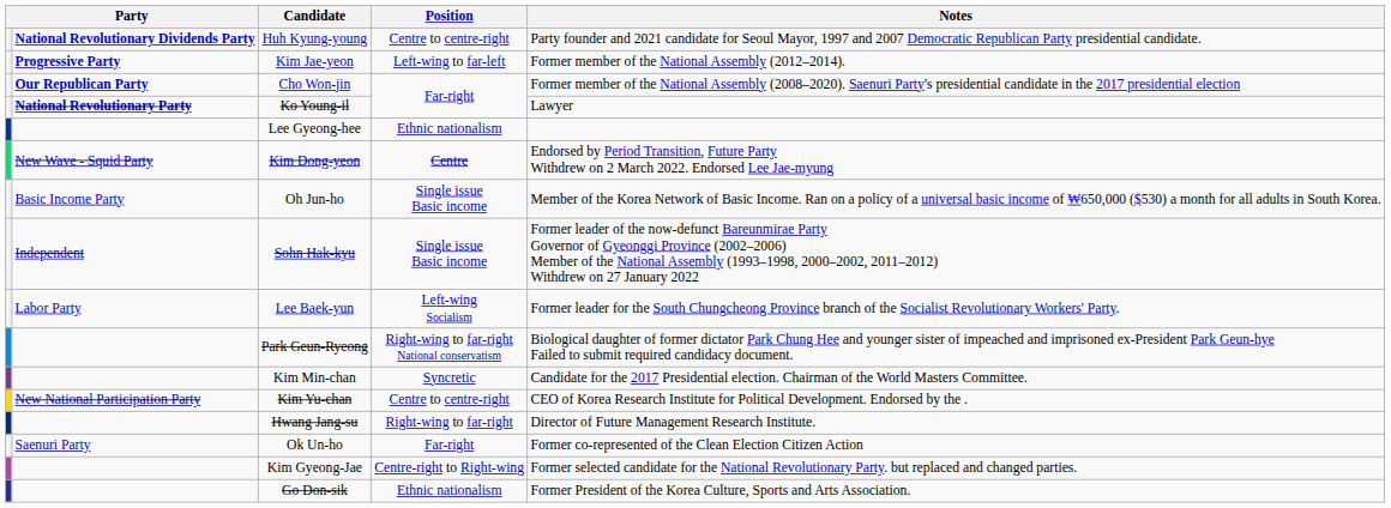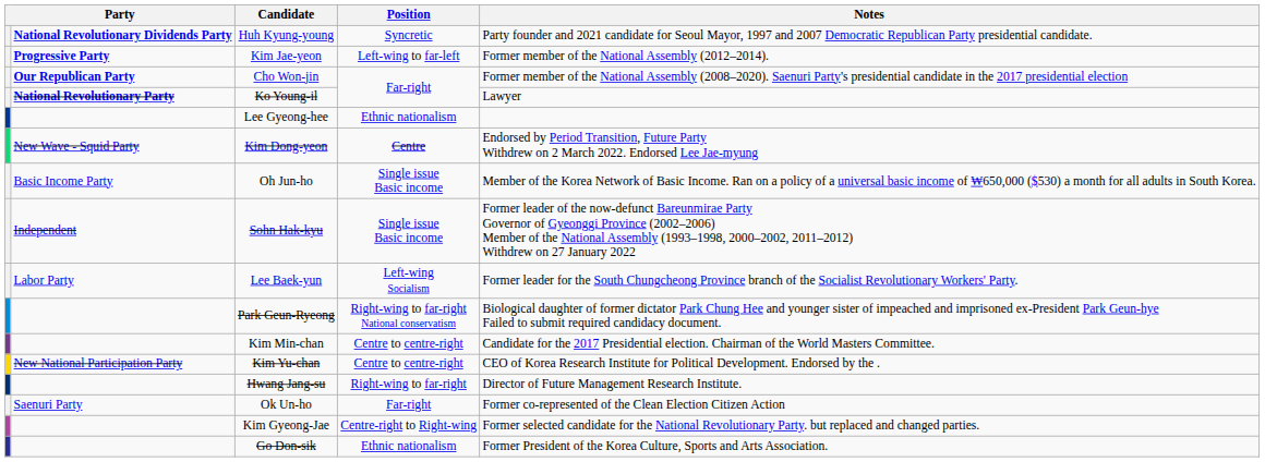Huh Kyung-young | Position: Centre to centre-right -> Syncretic
Kim Min-chan | Position: Syncretic -> Centre to centre-right
